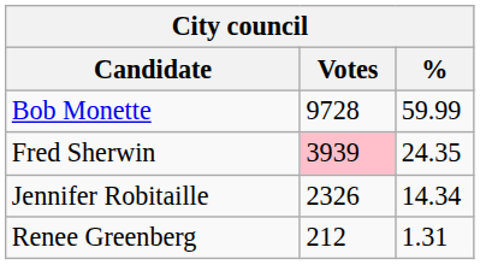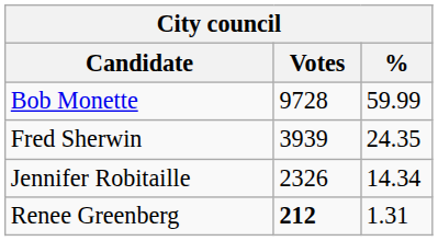Fred Sherwin | Votes: pink background -> no background
Renee Greenberg | Votes: normal -> bold
